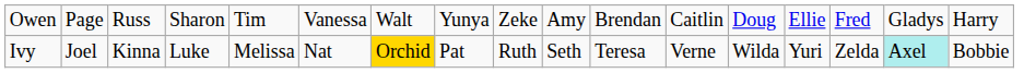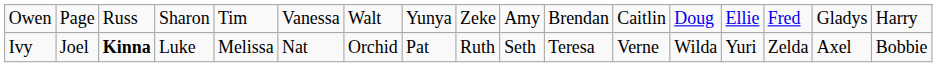Ivy | column 3: normal -> bold
Ivy | column 7: gold background -> no background
Ivy | column 16: paleturquoise background -> no background
